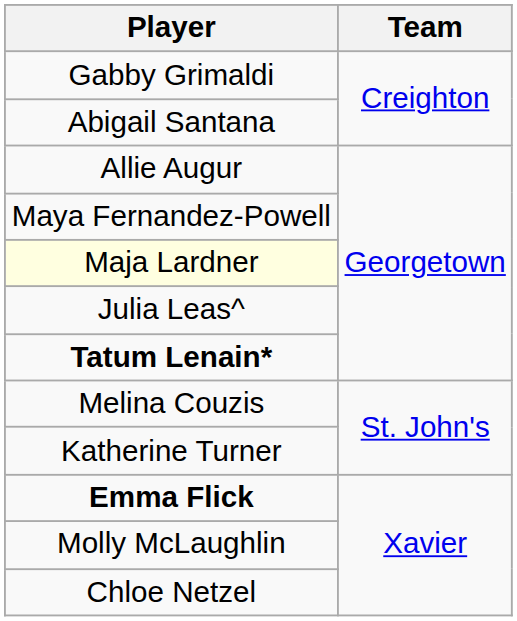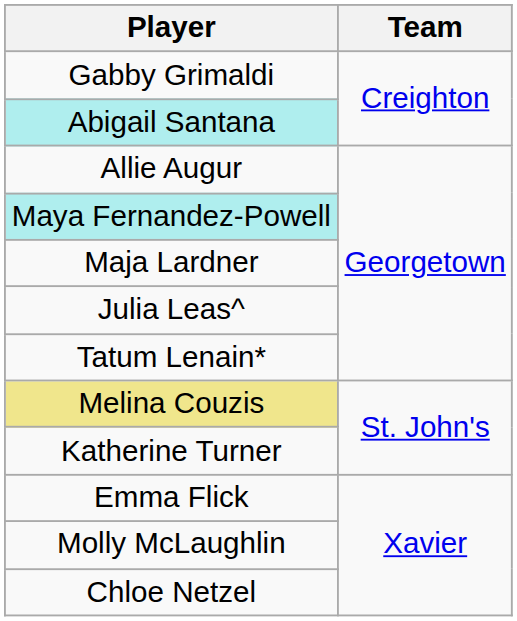Abigail Santana | Player: no background -> paleturquoise background
Maya Fernandez-Powell | Player: no background -> paleturquoise background
Maja Lardner | Player: lightyellow background -> no background
Tatum Lenain* | Player: bold -> normal
Melina Couzis | Player: no background -> khaki background
Emma Flick | Player: bold -> normal
